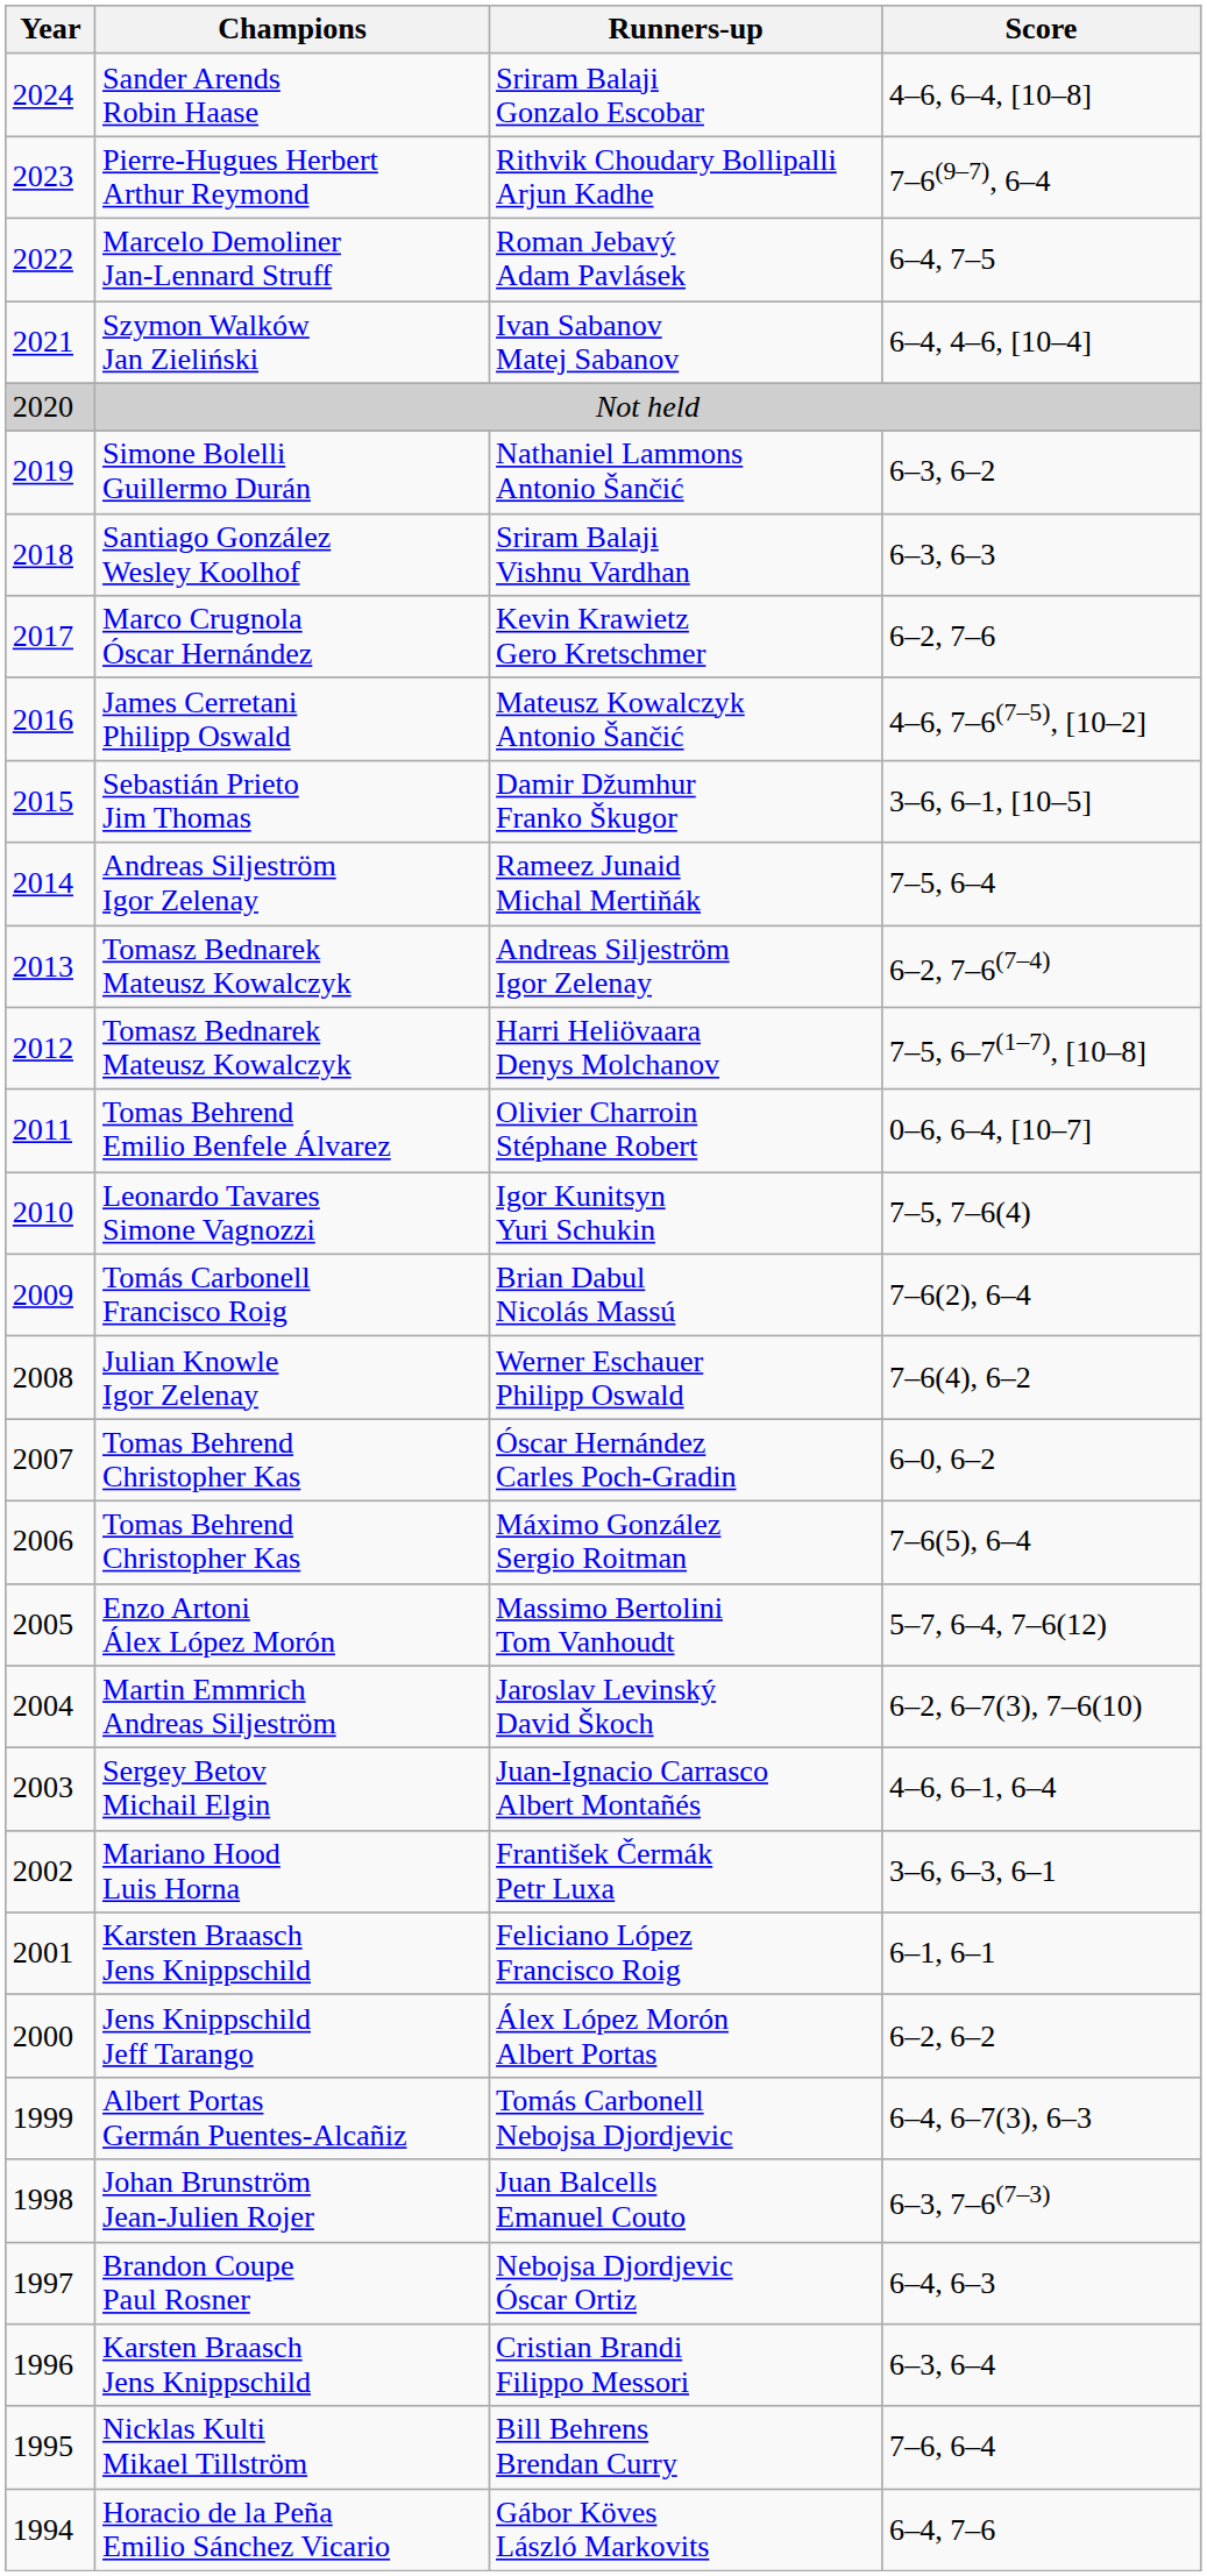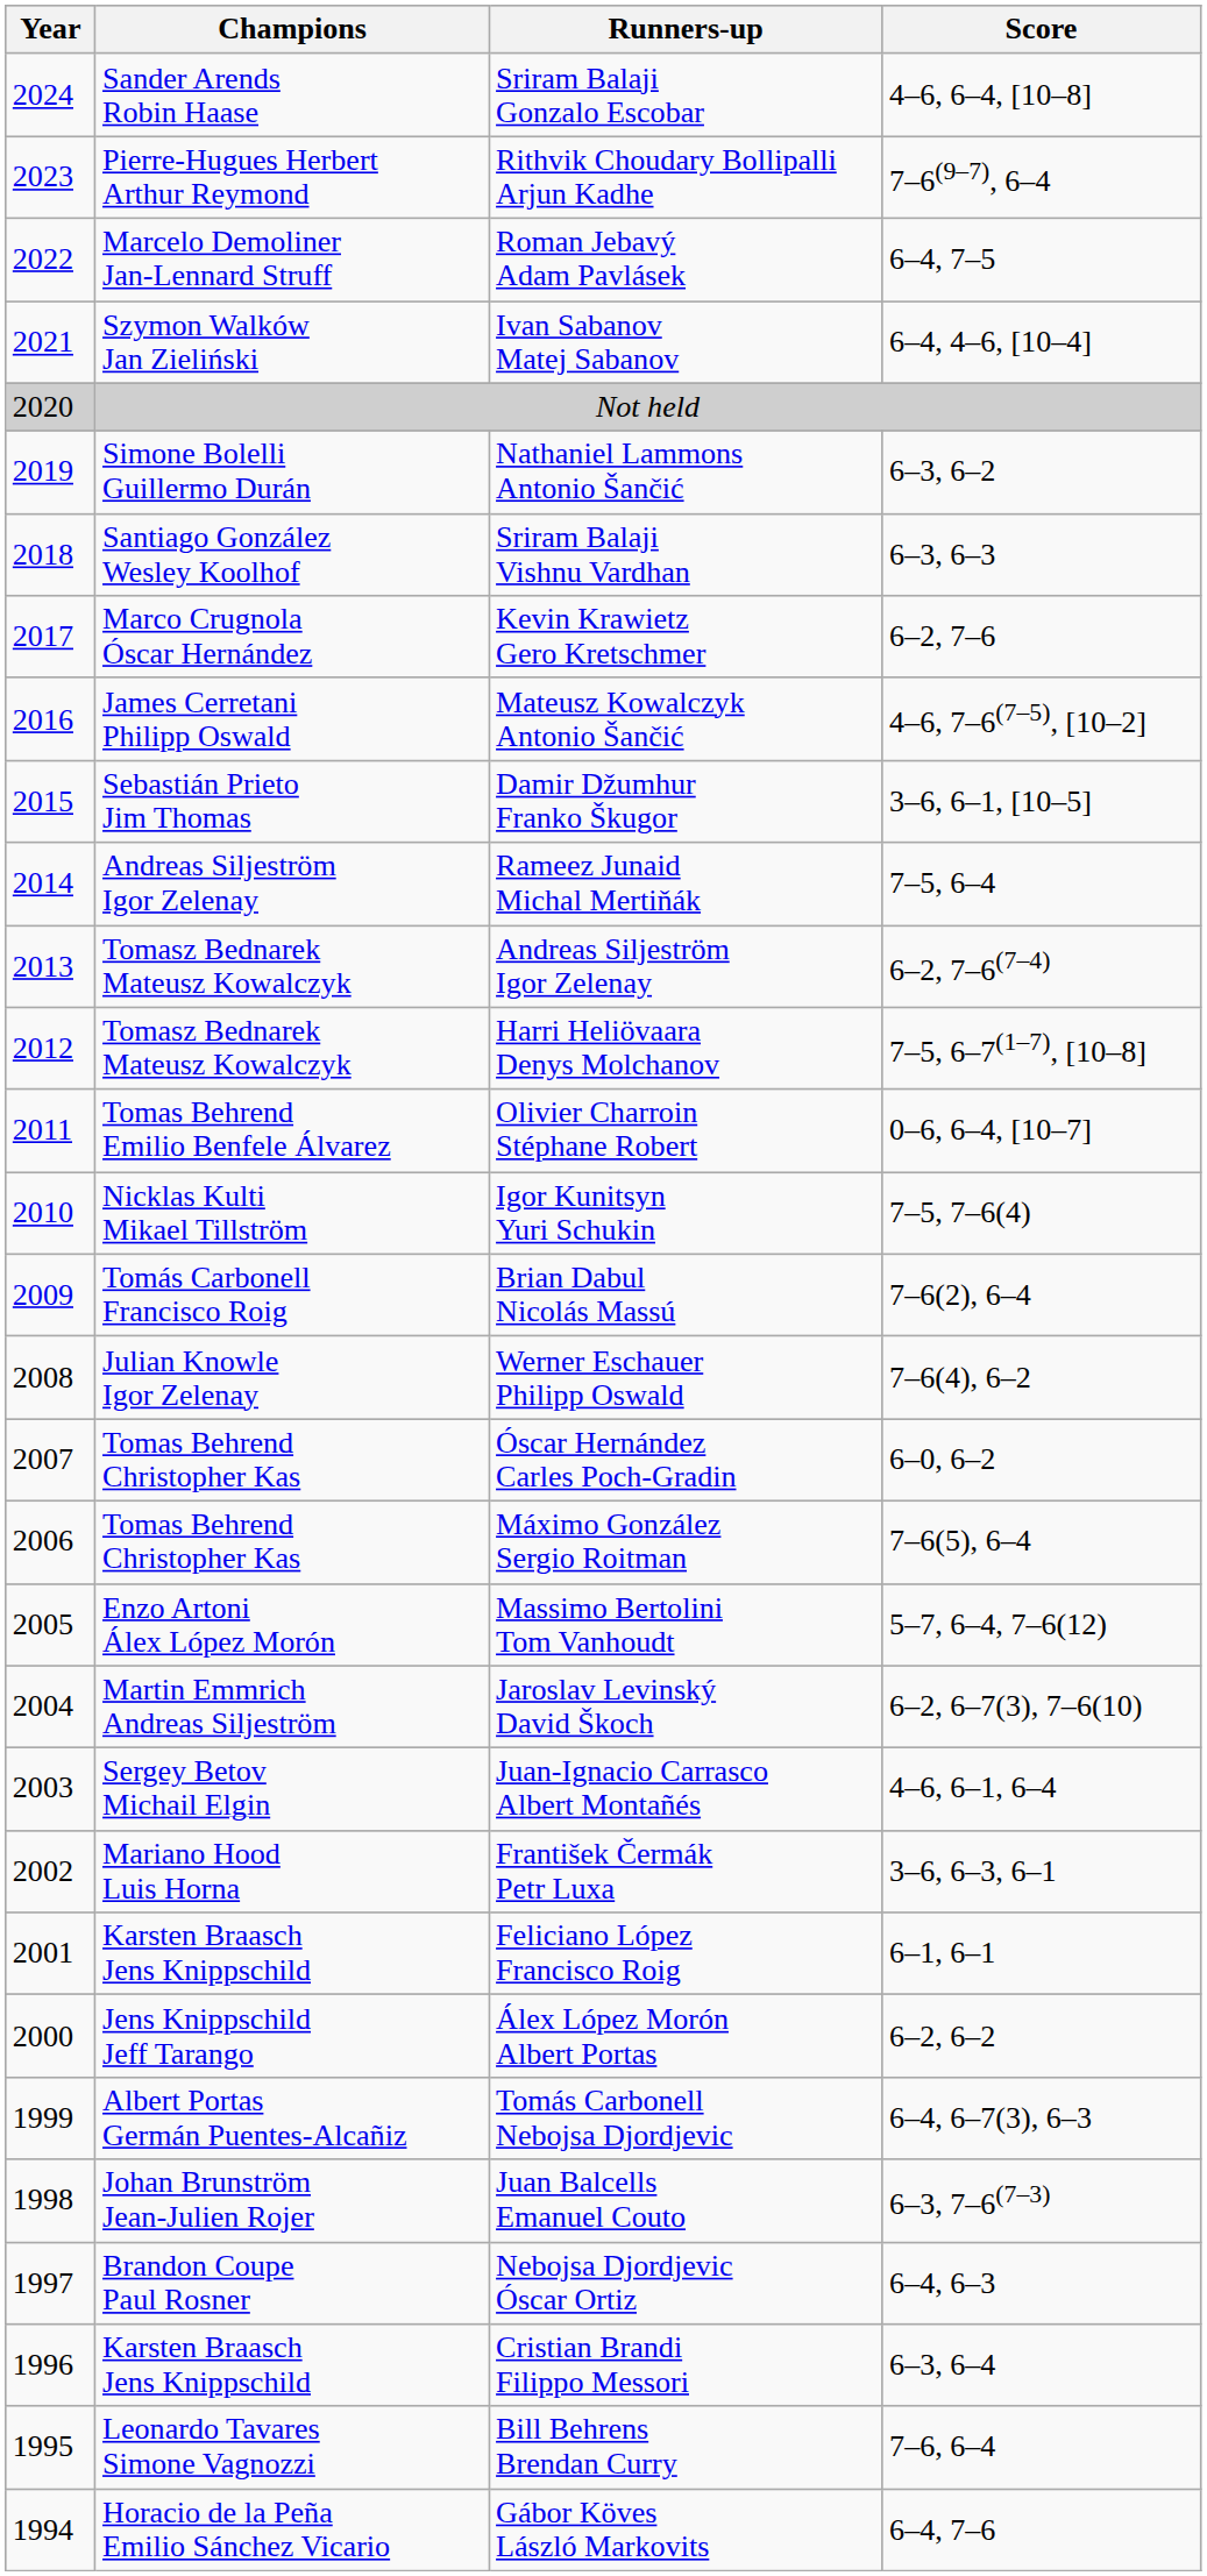Igor Kunitsyn Yuri Schukin | Champions: Leonardo Tavares Simone Vagnozzi -> Nicklas Kulti Mikael Tillström
Bill Behrens Brendan Curry | Champions: Nicklas Kulti Mikael Tillström -> Leonardo Tavares Simone Vagnozzi
